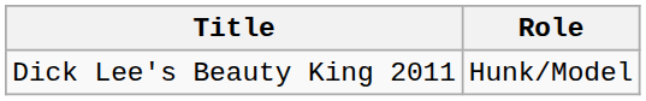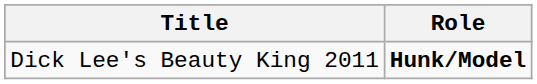Dick Lee's Beauty King 2011 | Role: normal -> bold
